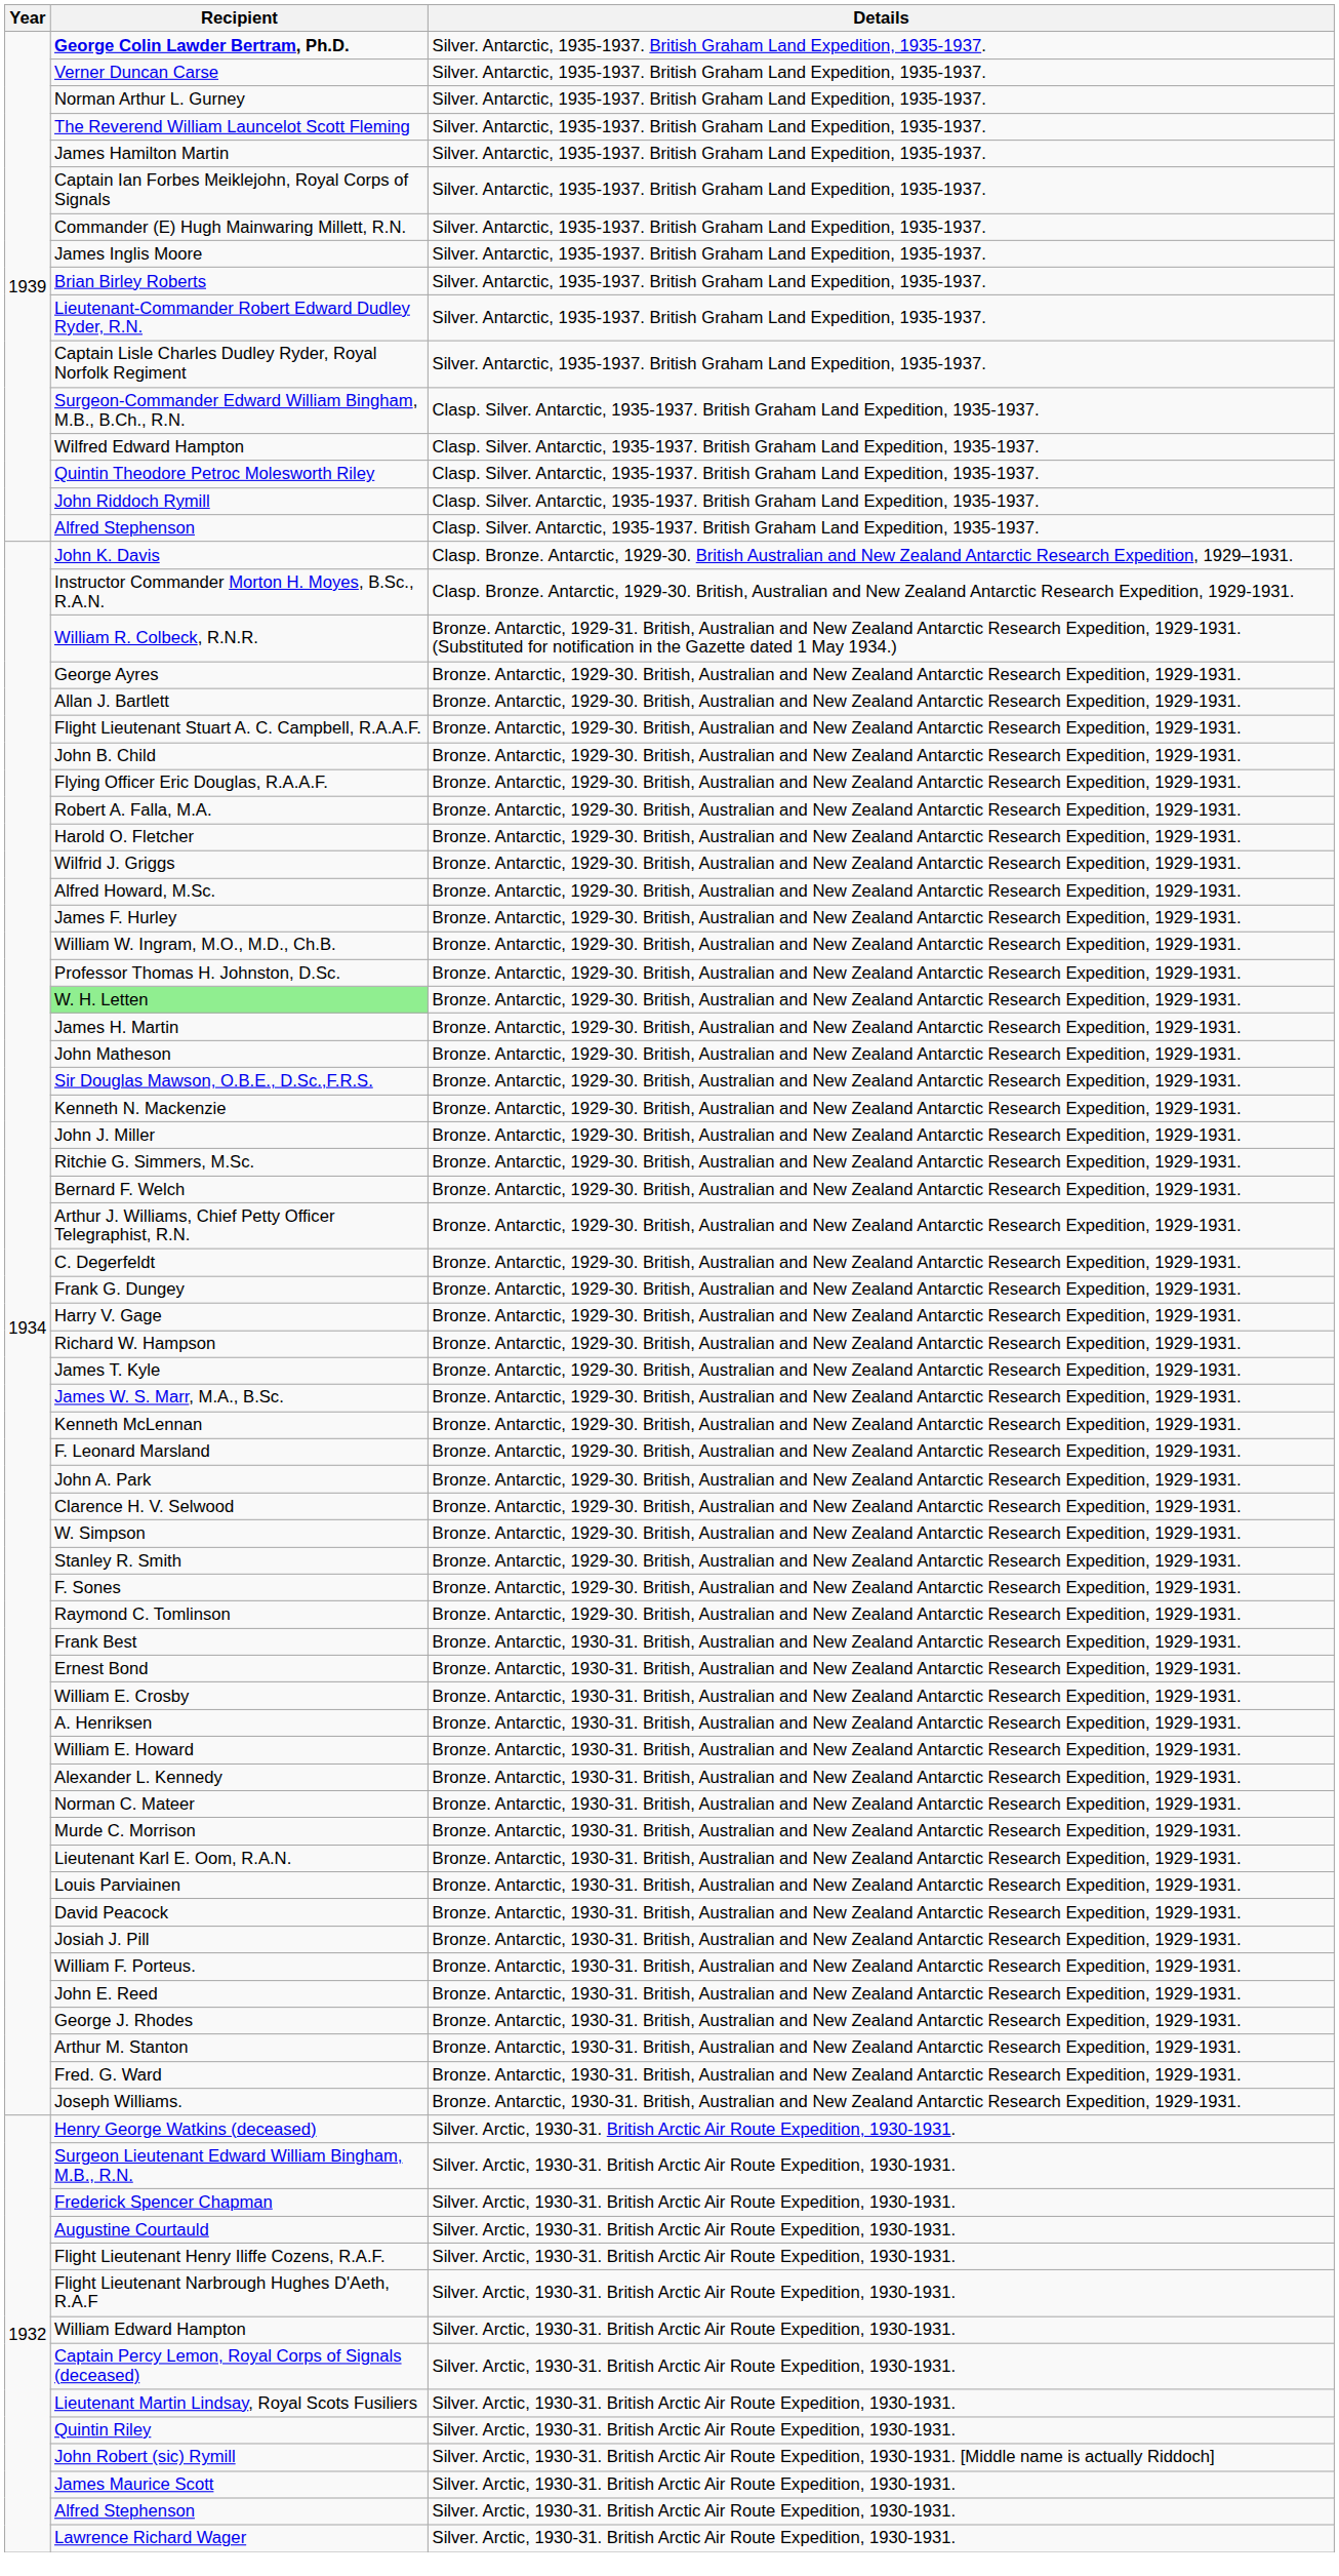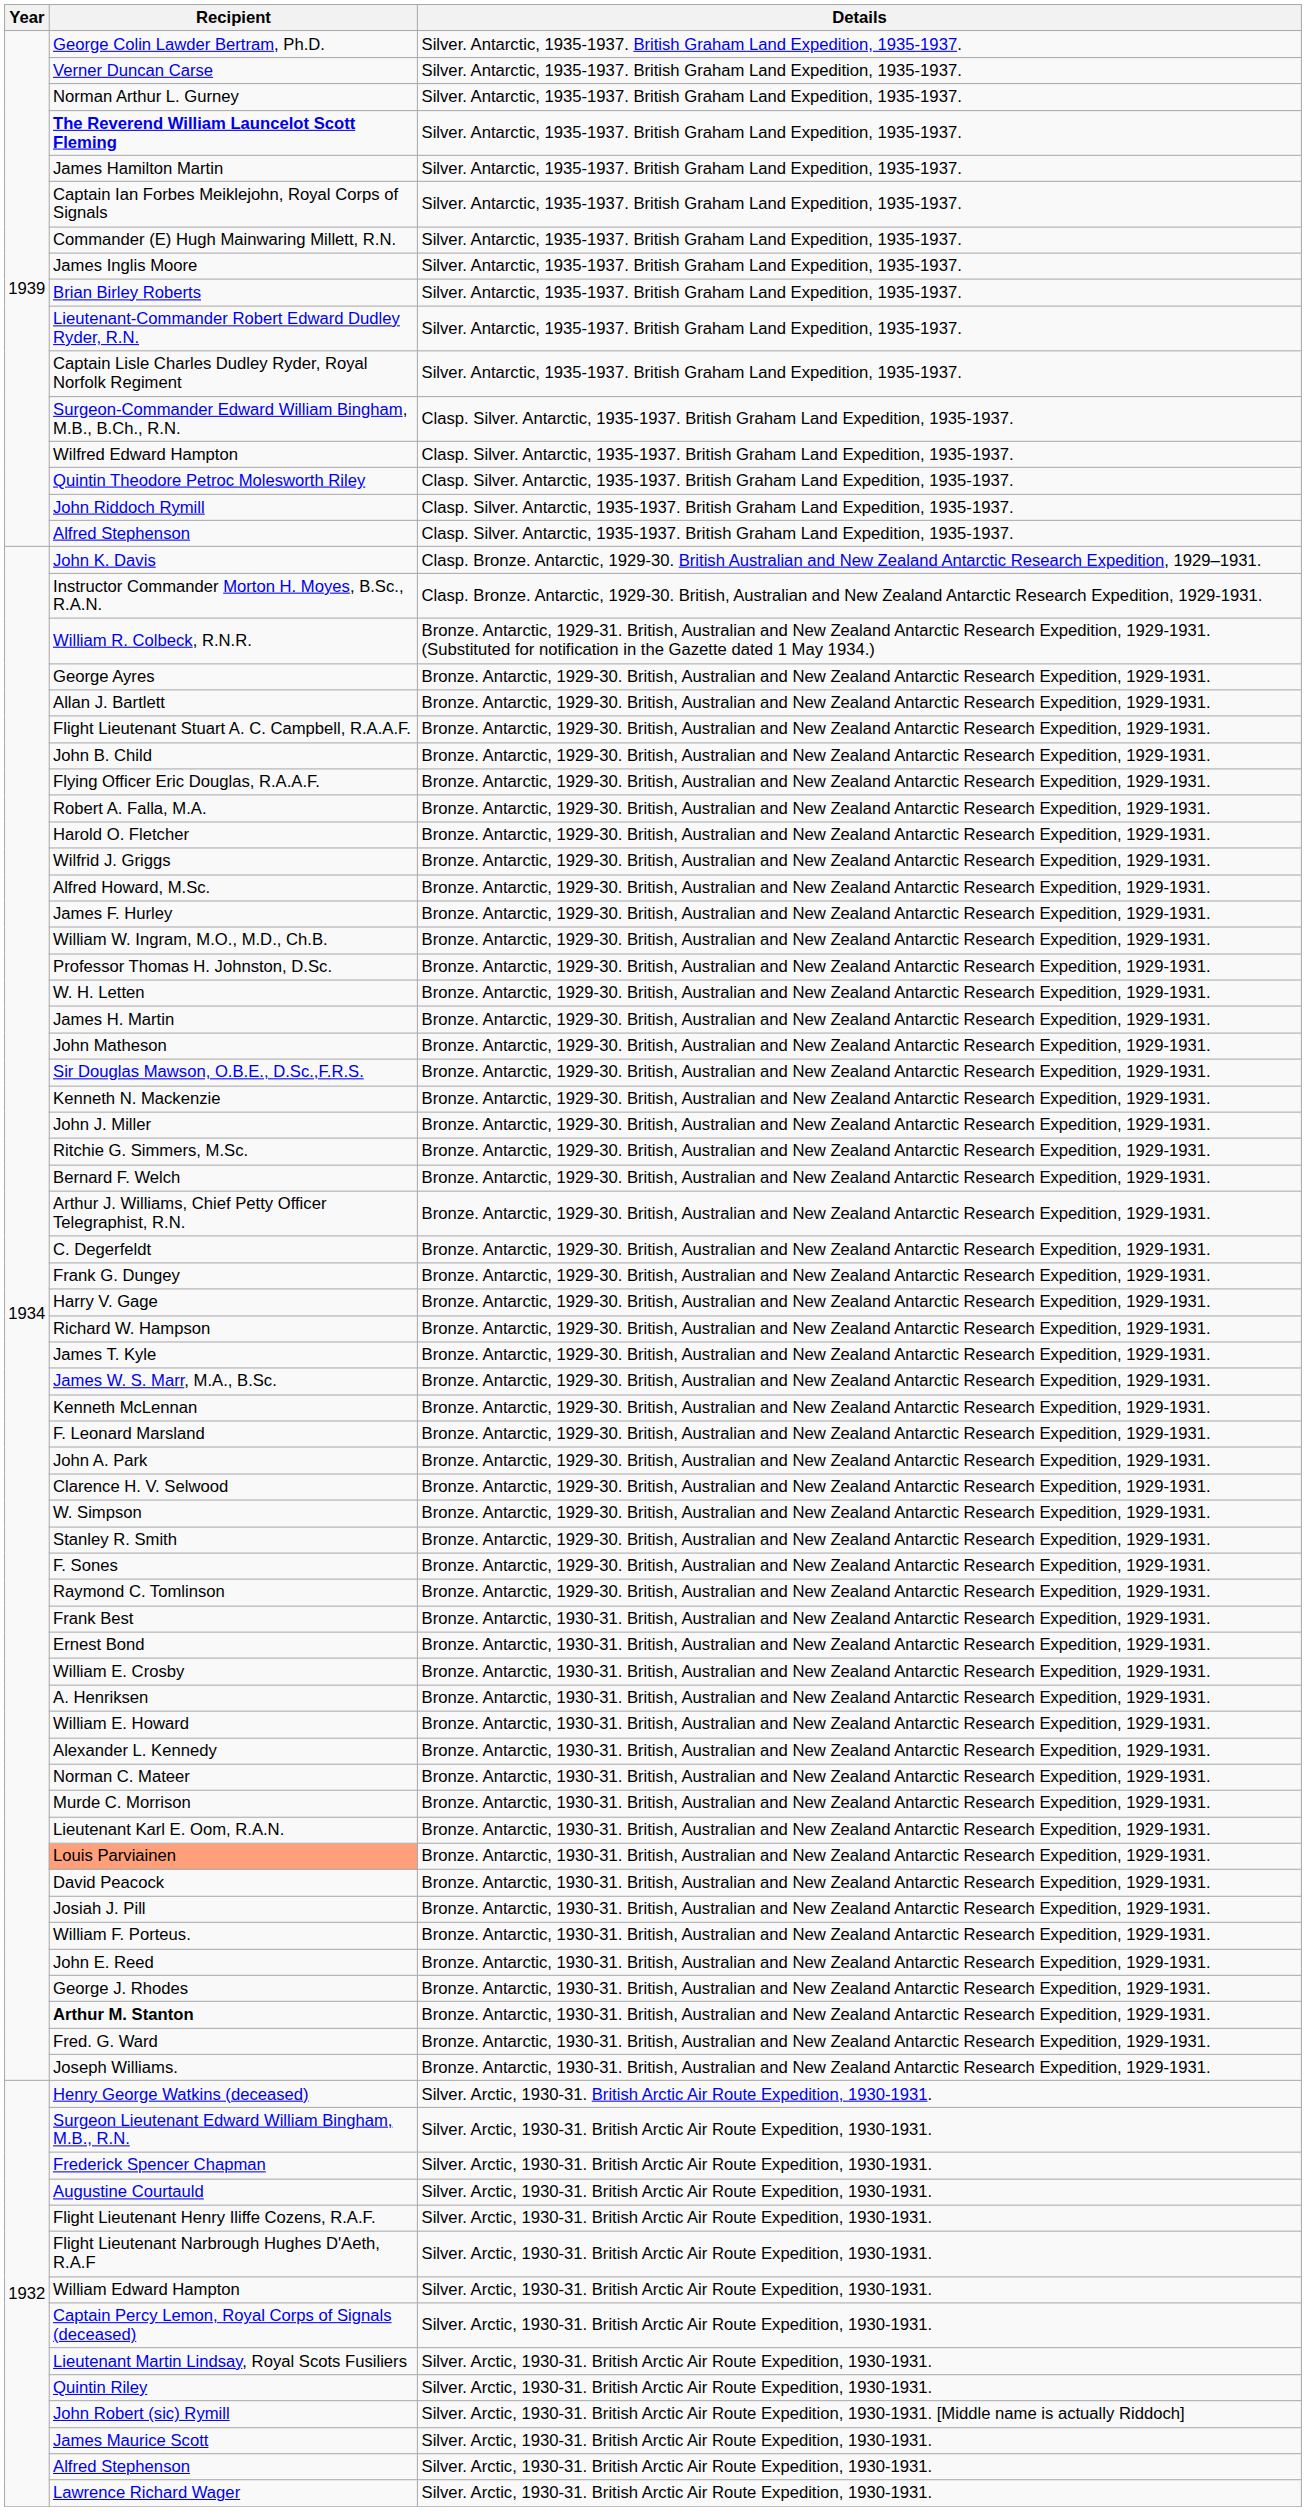George Colin Lawder Bertram, Ph.D. | Recipient: bold -> normal
The Reverend William Launcelot Scott Fleming | Recipient: normal -> bold
W. H. Letten | Recipient: lightgreen background -> no background
Louis Parviainen | Recipient: no background -> lightsalmon background
Arthur M. Stanton | Recipient: normal -> bold
